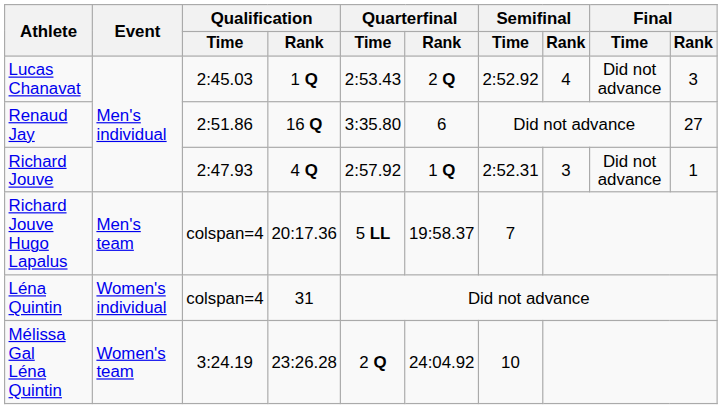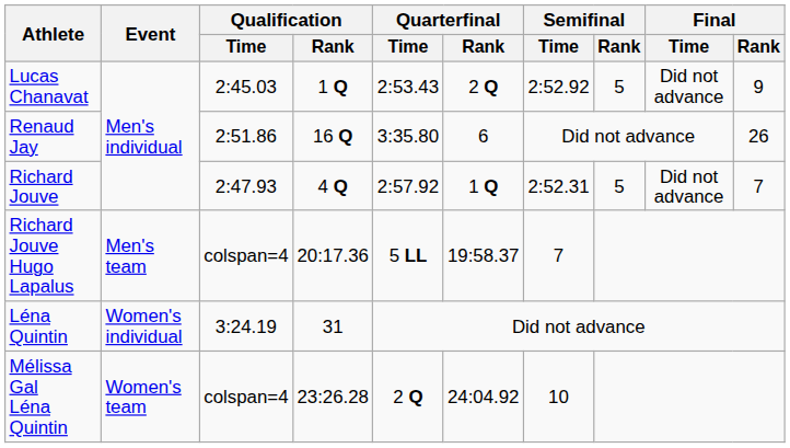Lucas Chanavat | Semifinal / Rank: 4 -> 5
Lucas Chanavat | Final / Rank: 3 -> 9
Renaud Jay | Final / Rank: 27 -> 26
Richard Jouve | Semifinal / Rank: 3 -> 5
Richard Jouve | Final / Rank: 1 -> 7
Léna Quintin | Qualification / Time: colspan=4 -> 3:24.19
Mélissa Gal Léna Quintin | Qualification / Time: 3:24.19 -> colspan=4
